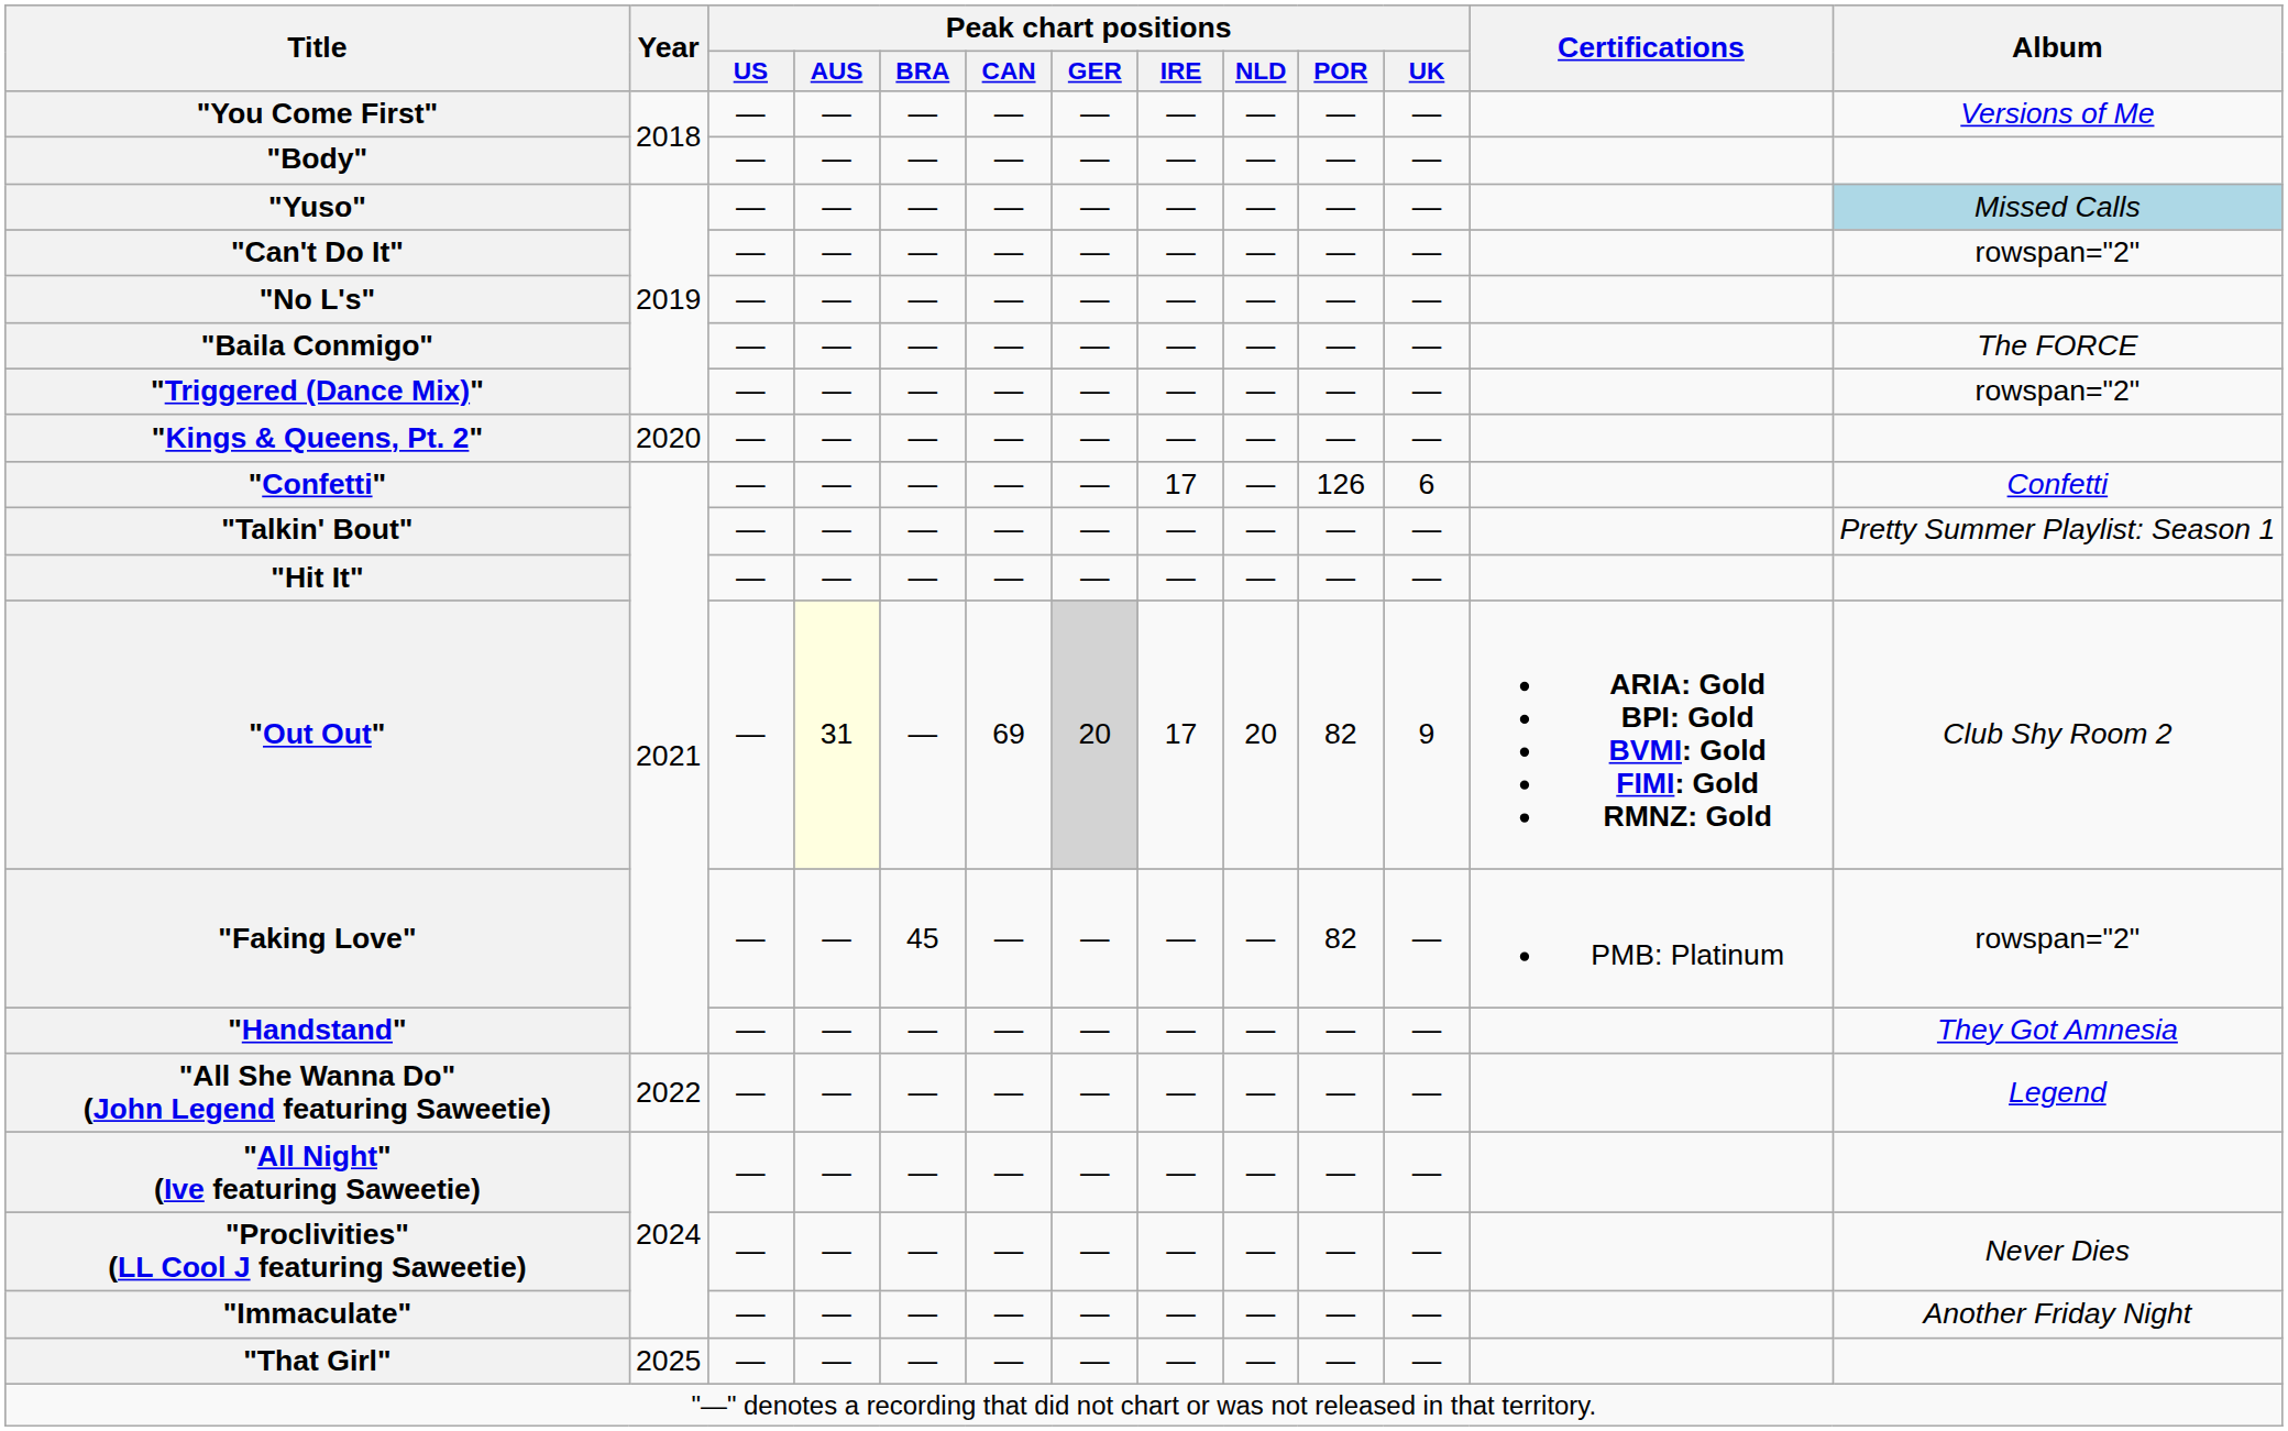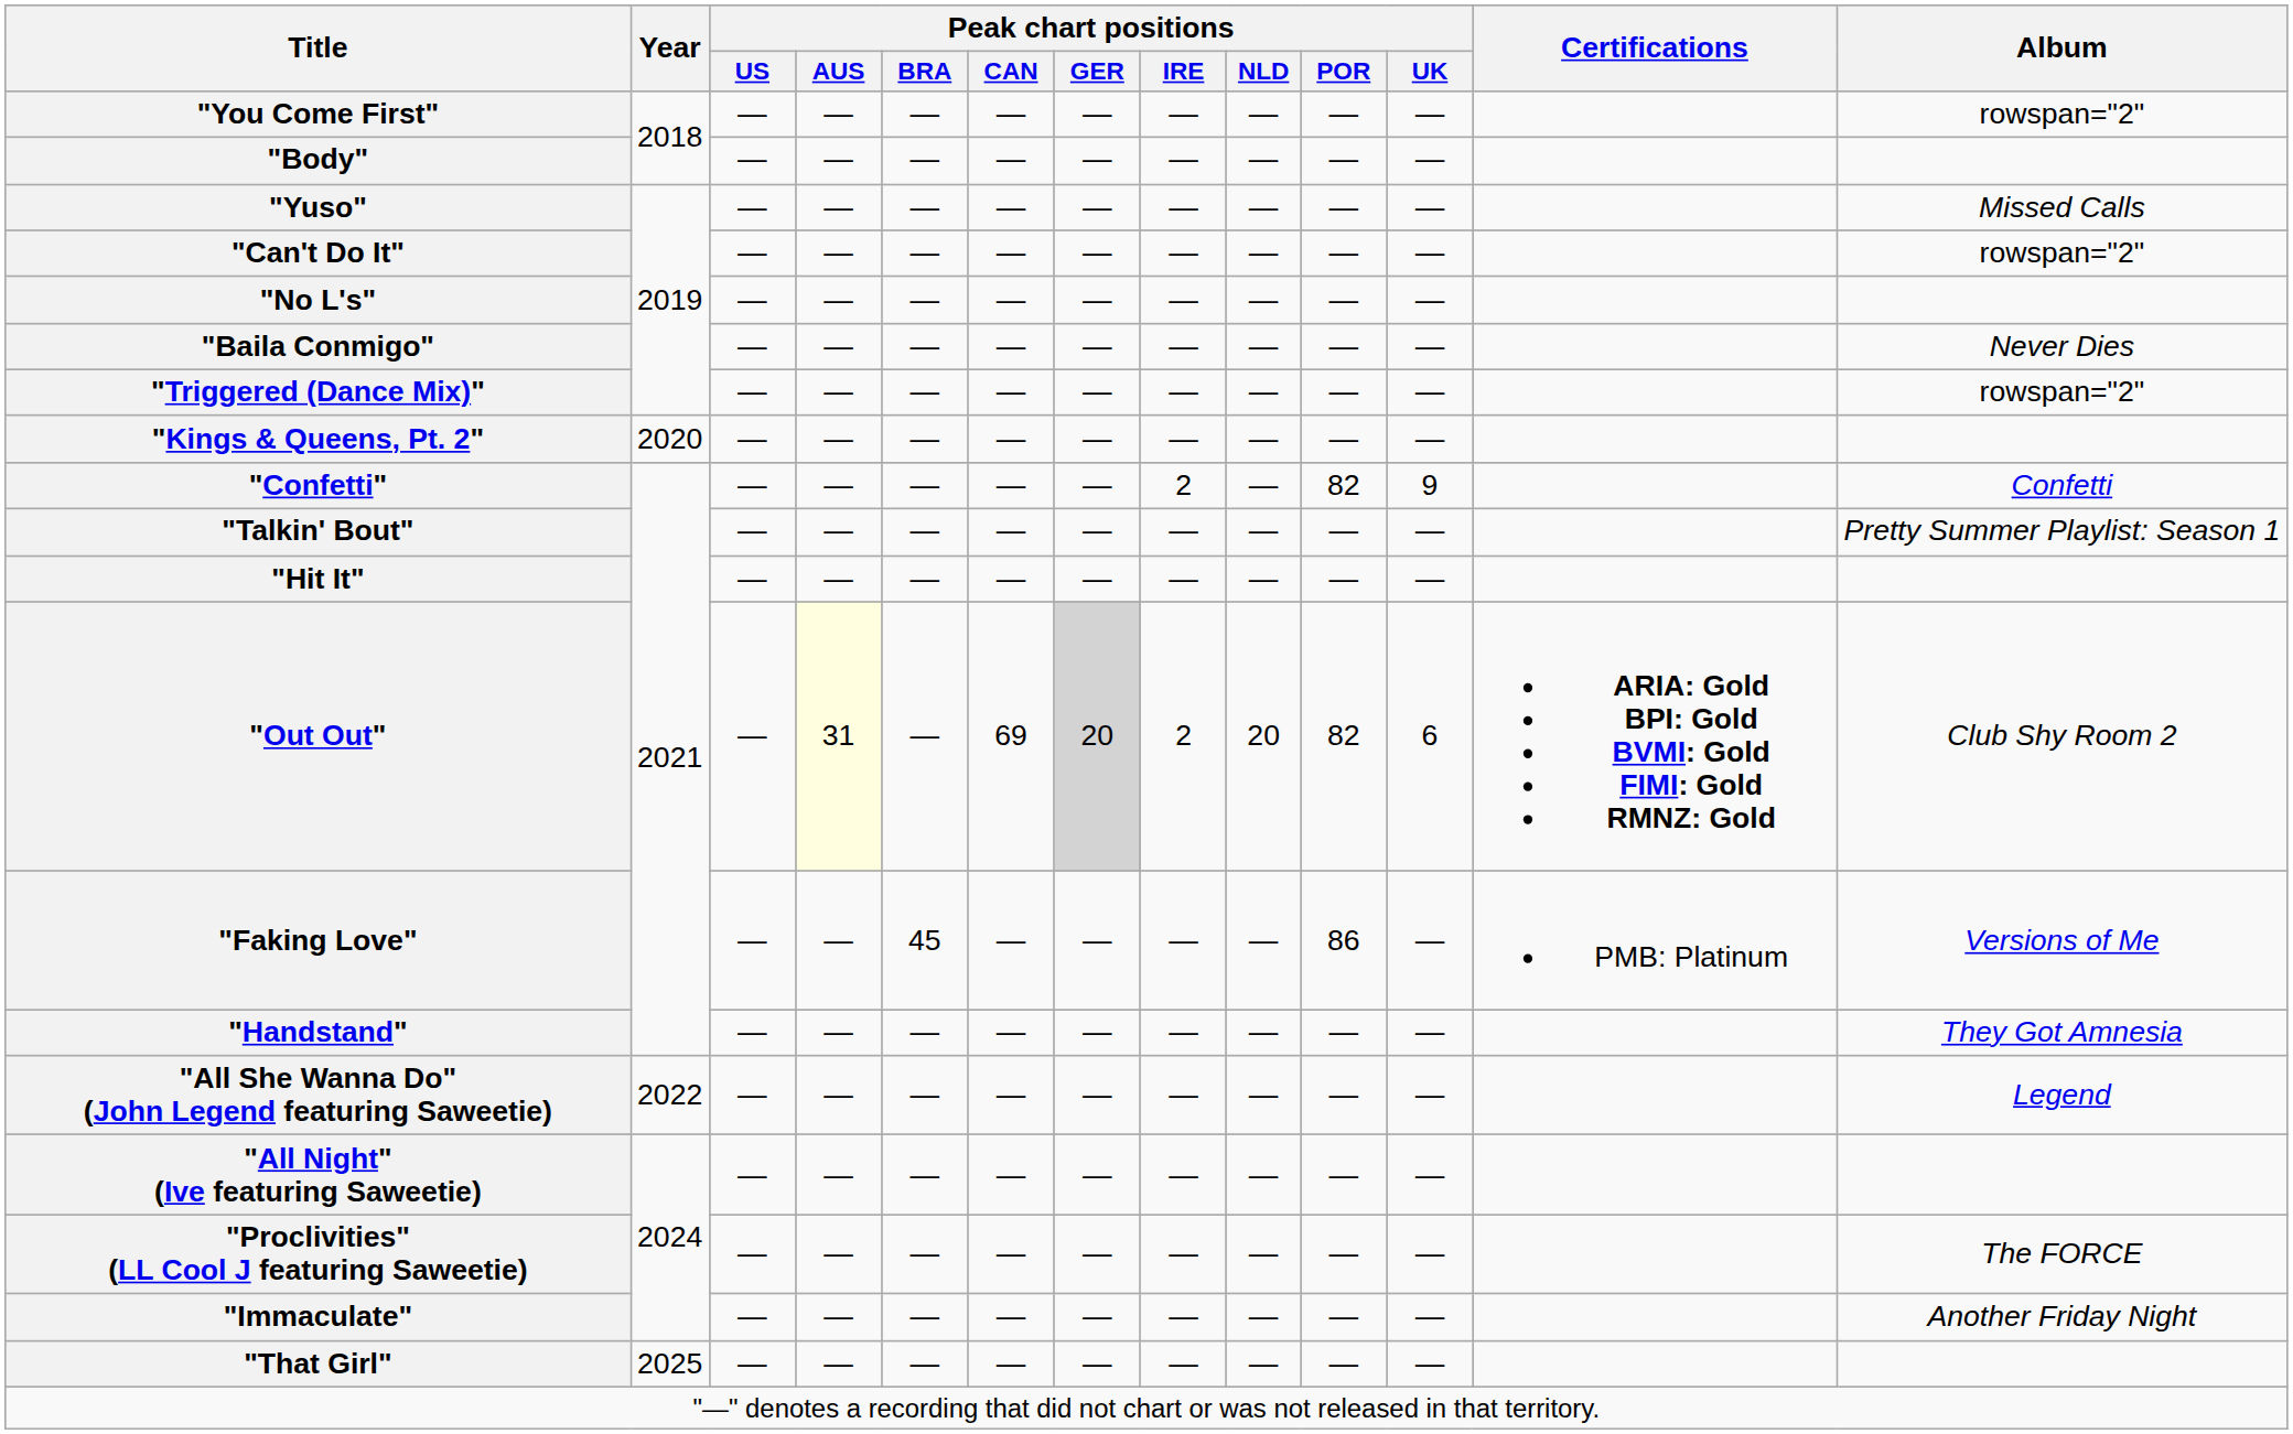"You Come First" | Album: Versions of Me -> rowspan="2"
"Yuso" | Album: lightblue background -> no background
"Baila Conmigo" | Album: The FORCE -> Never Dies
"Confetti" | Peak chart positions / IRE: 17 -> 2
"Confetti" | Peak chart positions / POR: 126 -> 82
"Confetti" | Peak chart positions / UK: 6 -> 9
"Out Out" | Peak chart positions / IRE: 17 -> 2
"Out Out" | Peak chart positions / UK: 9 -> 6
"Faking Love" | Peak chart positions / POR: 82 -> 86
"Faking Love" | Album: rowspan="2" -> Versions of Me
"Proclivities" (LL Cool J featuring Saweetie) | Album: Never Dies -> The FORCE
